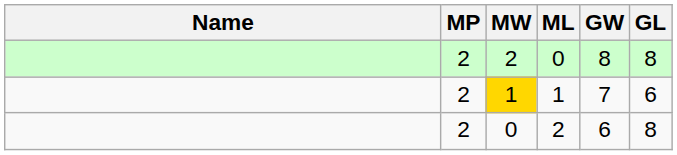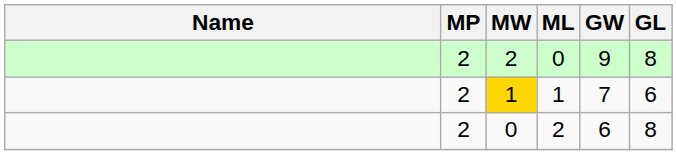row 2 | GW: 8 -> 9
